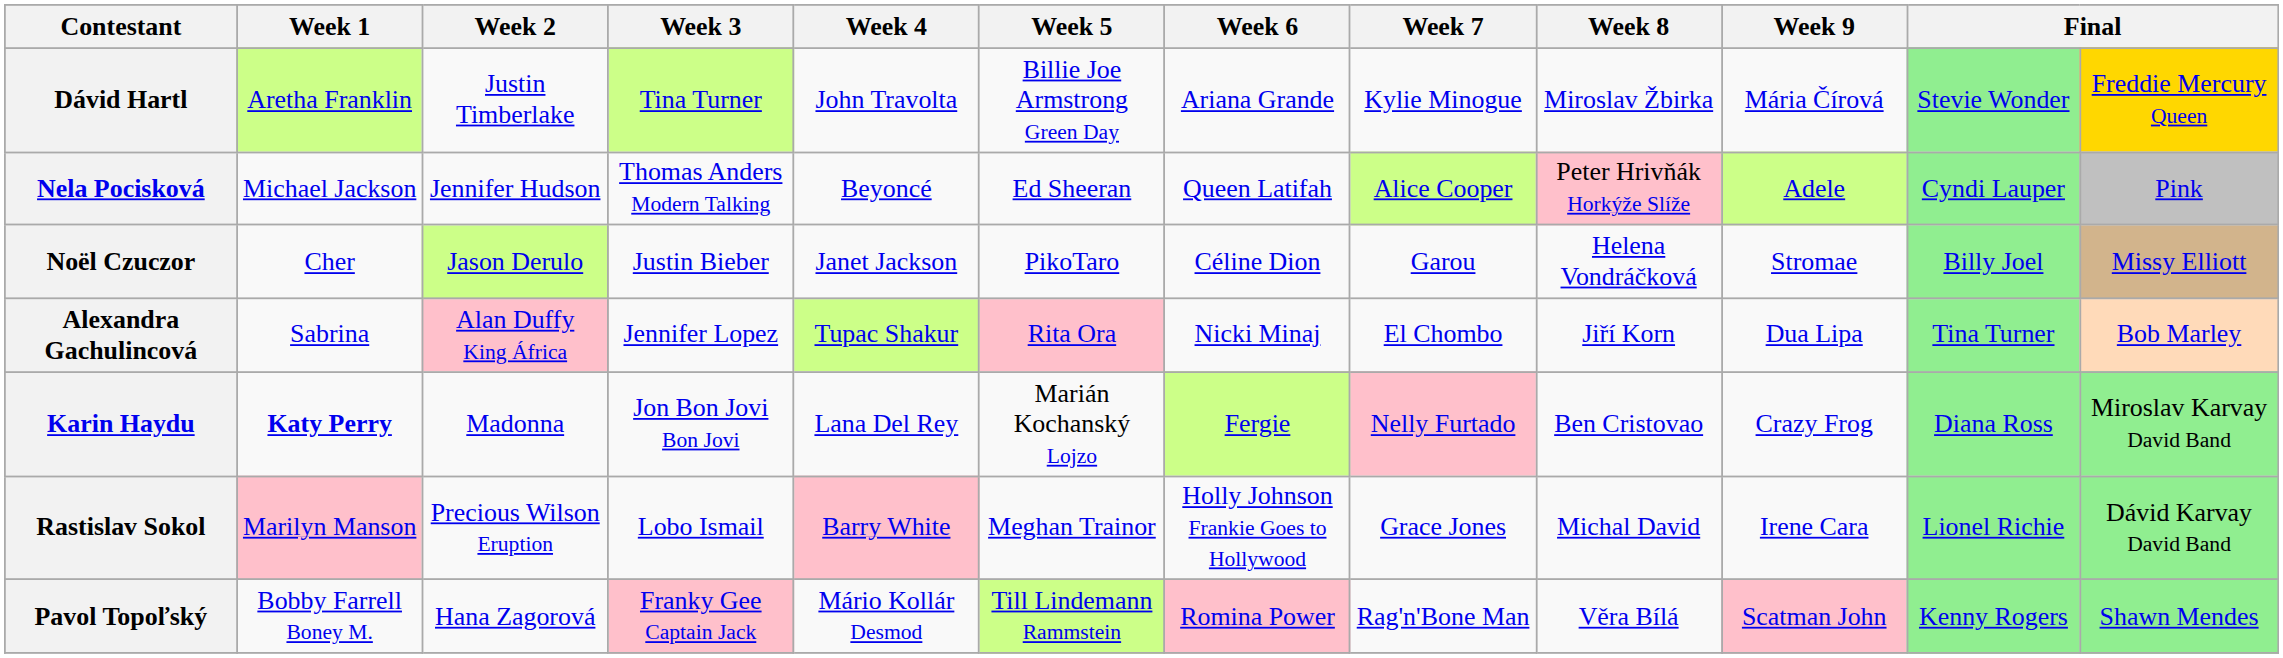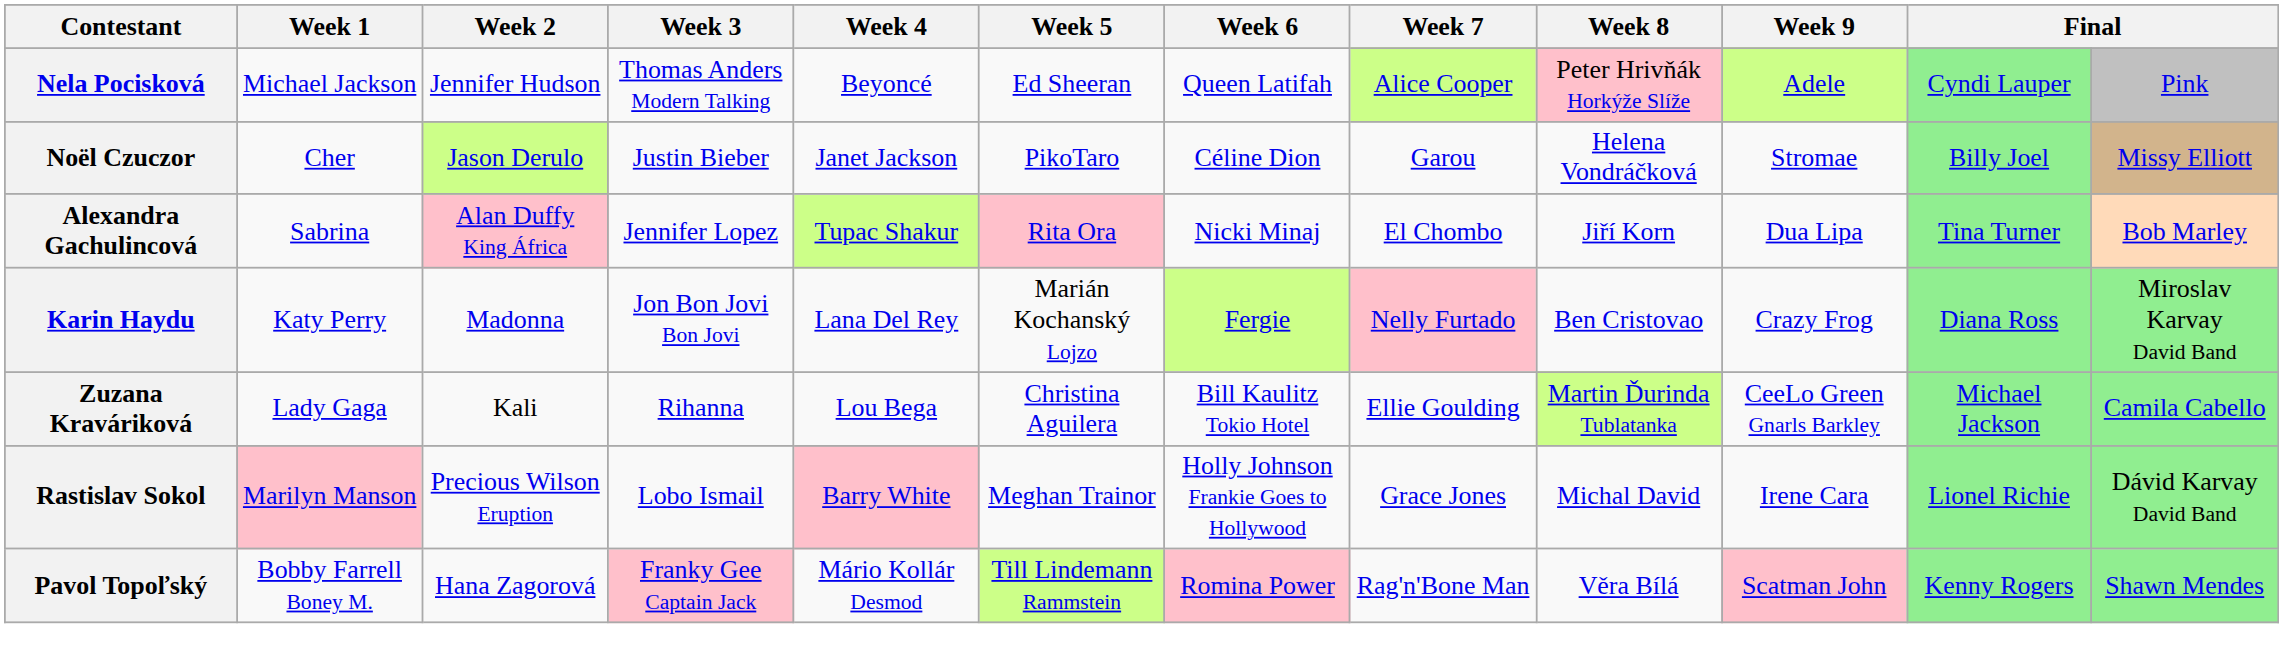- row: Dávid Hartl | Aretha Franklin | Justin Timberlake | Tina Turner | John Travolta | Billie Joe Armstrong Green Day | Ariana Grande | Kylie Minogue | Miroslav Žbirka | Mária Čírová | Stevie Wonder | Freddie Mercury Queen
Karin Haydu | Week 1: bold -> normal
+ row: Zuzana Kraváriková | Lady Gaga | Kali | Rihanna | Lou Bega | Christina Aguilera | Bill Kaulitz Tokio Hotel | Ellie Goulding | Martin Ďurinda Tublatanka | CeeLo Green Gnarls Barkley | Michael Jackson | Camila Cabello
